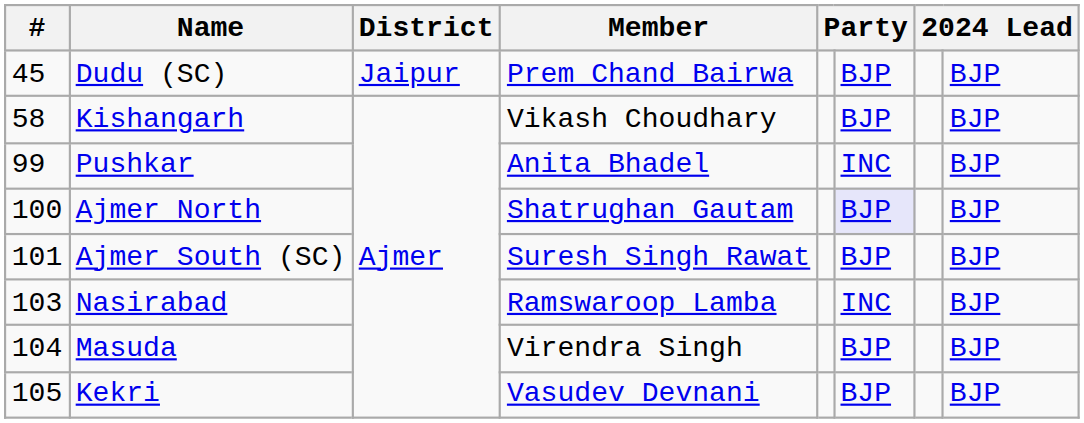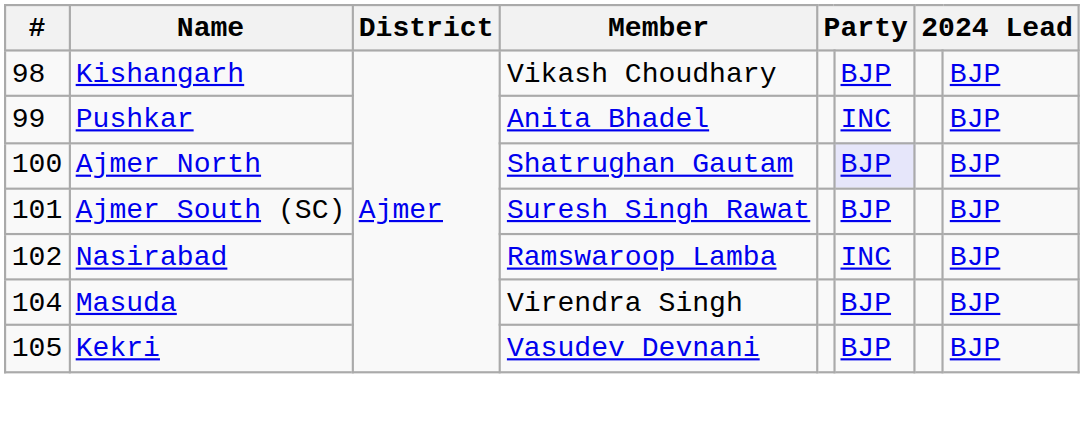- row: 45 | Dudu (SC) | Jaipur | Prem Chand Bairwa | BJP | BJP
Kishangarh | #: 58 -> 98
Nasirabad | #: 103 -> 102
